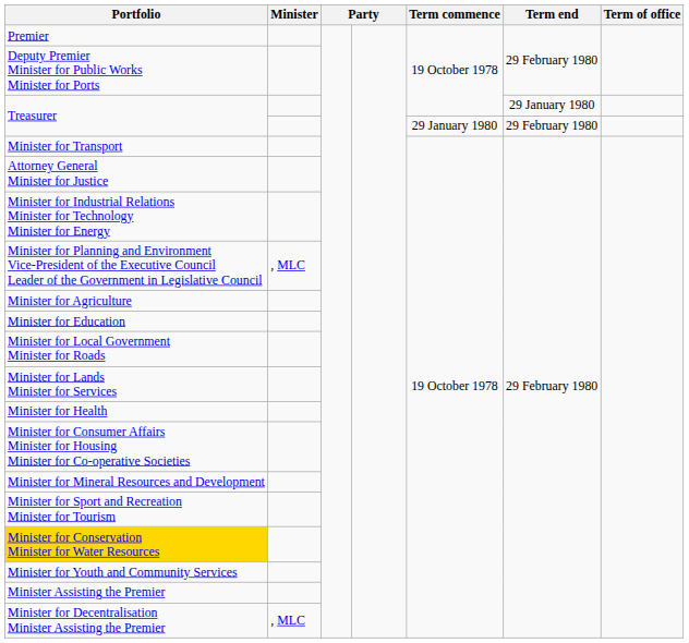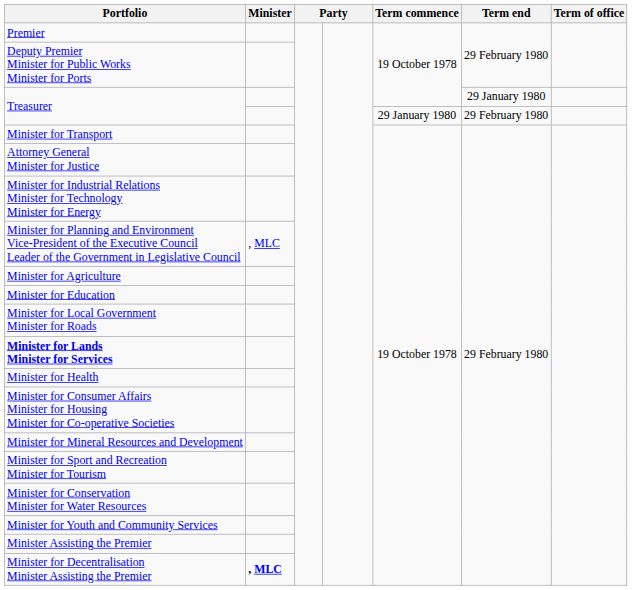Minister for Lands Minister for Services | Portfolio: normal -> bold
Minister for Conservation Minister for Water Resources | Portfolio: gold background -> no background
Minister for Decentralisation Minister Assisting the Premier | Minister: normal -> bold
